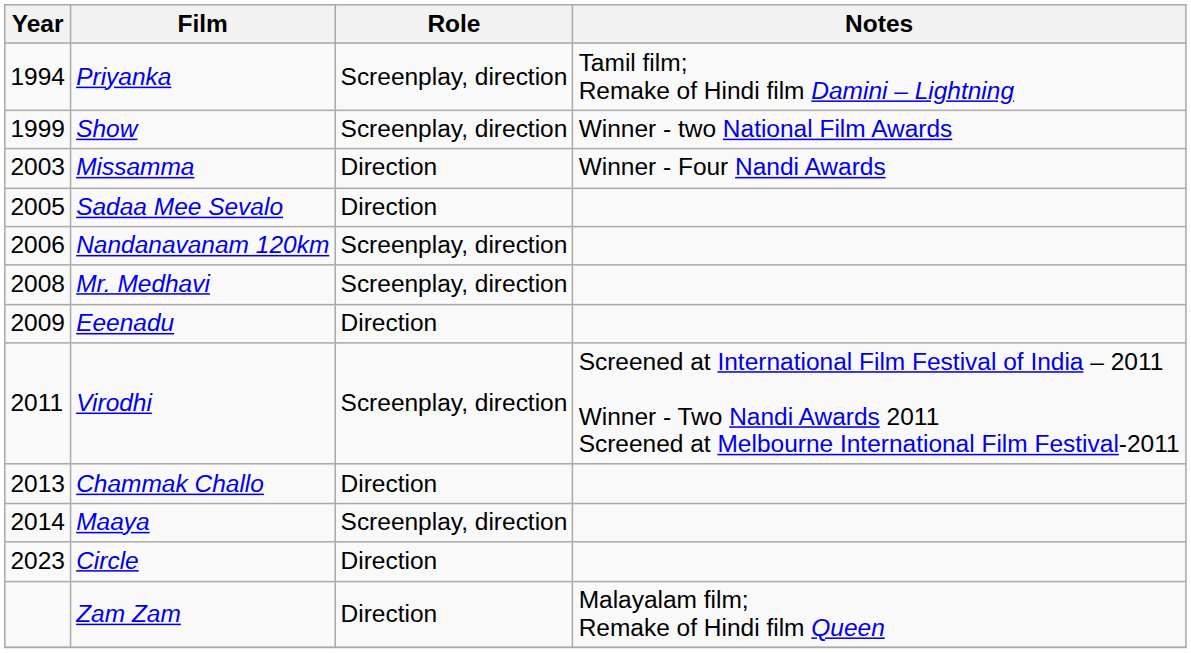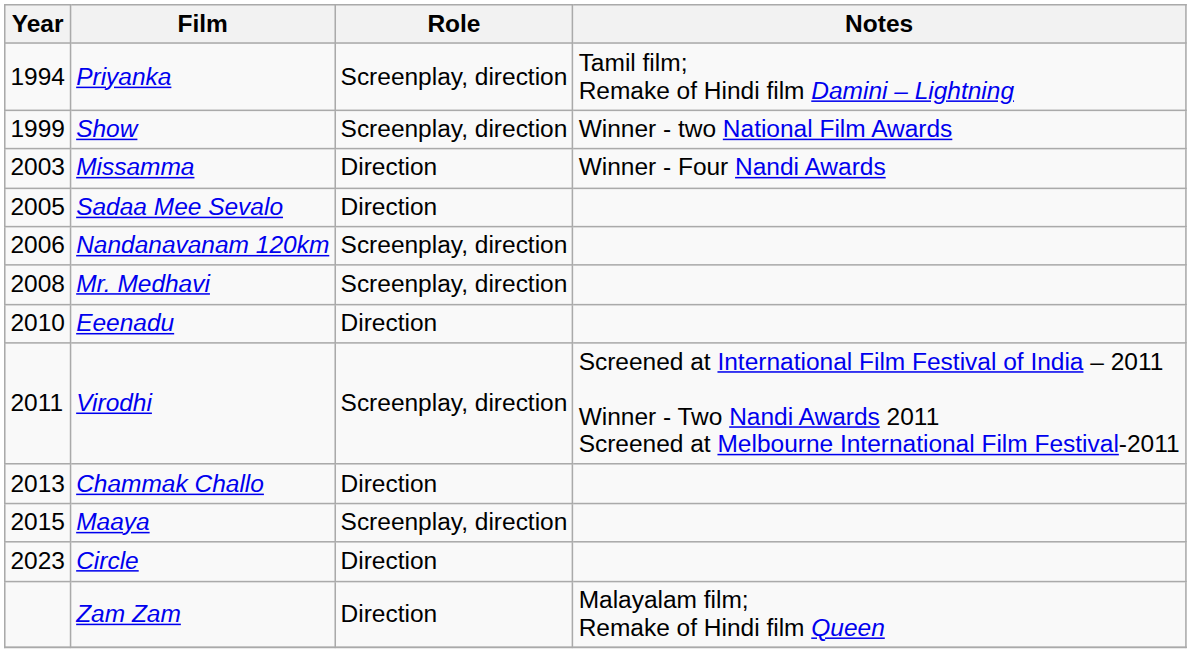Eeenadu | Year: 2009 -> 2010
Maaya | Year: 2014 -> 2015
